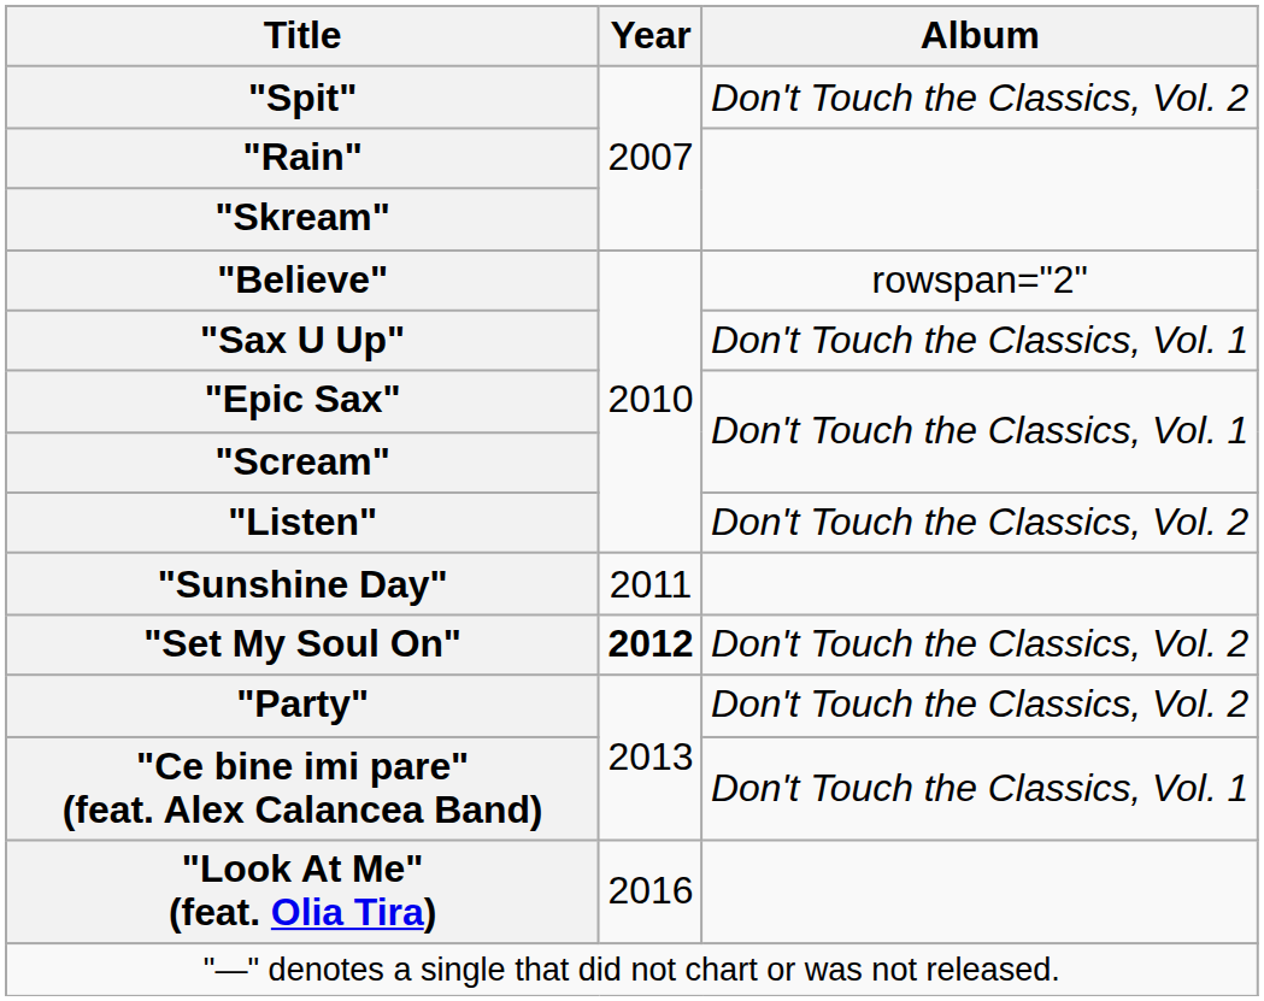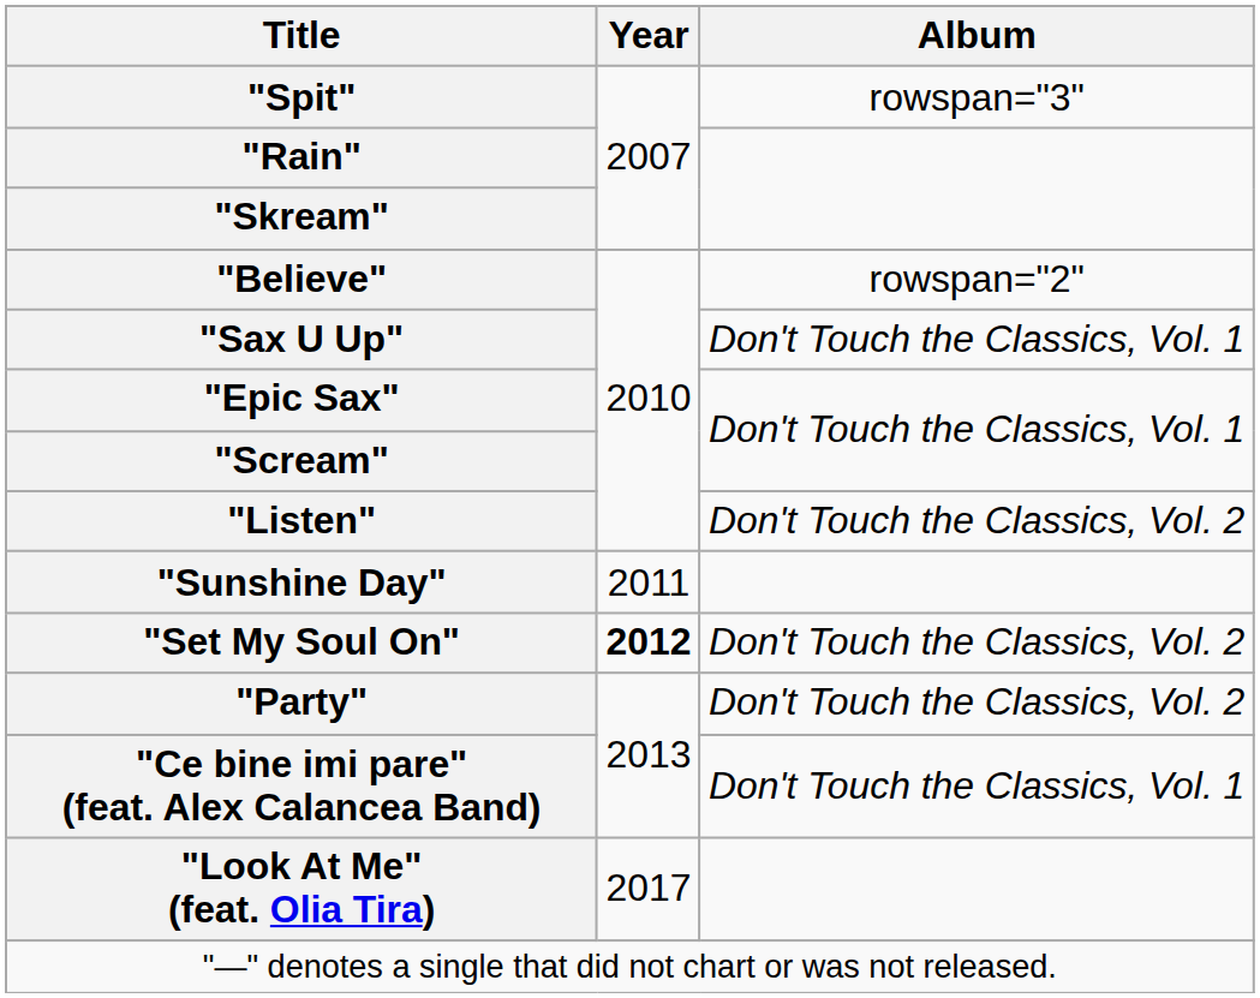"Spit" | Album: Don't Touch the Classics, Vol. 2 -> rowspan="3"
"Look At Me" (feat. Olia Tira) | Year: 2016 -> 2017
